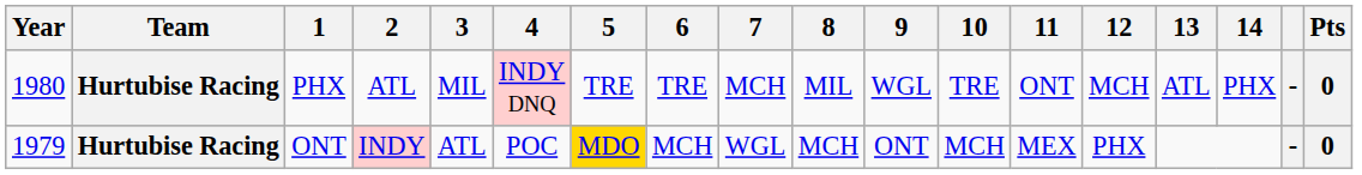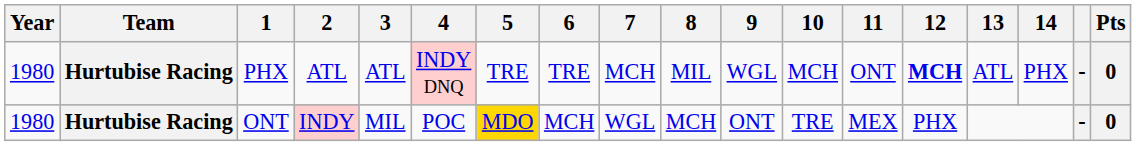row 2 | 3: MIL -> ATL
row 2 | 10: TRE -> MCH
row 2 | 12: normal -> bold
row 3 | Year: 1979 -> 1980
row 3 | 3: ATL -> MIL
row 3 | 10: MCH -> TRE
